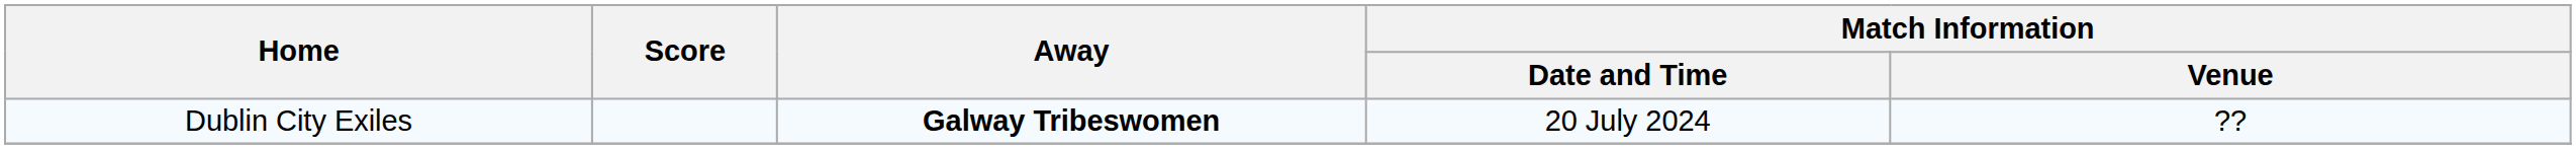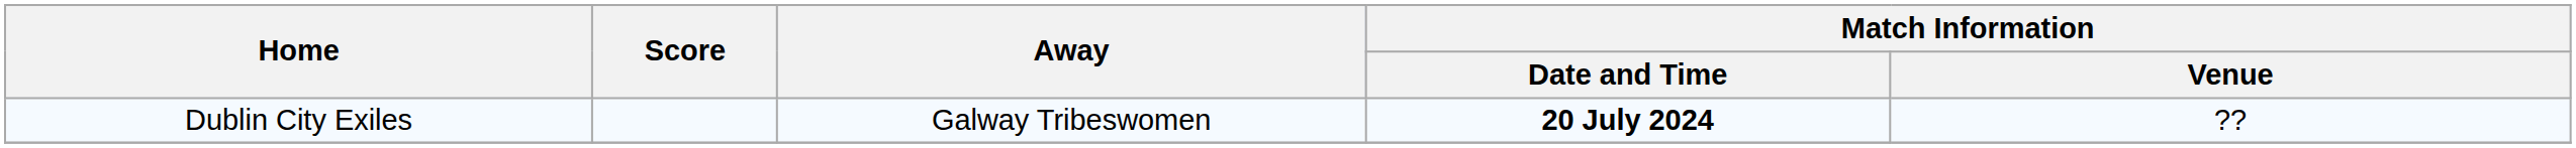Dublin City Exiles | Away: bold -> normal
Dublin City Exiles | Match Information / Date and Time: normal -> bold
